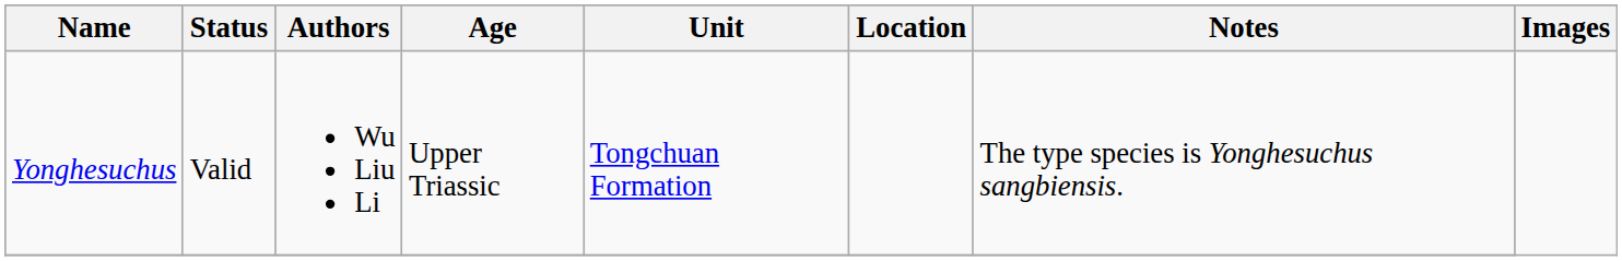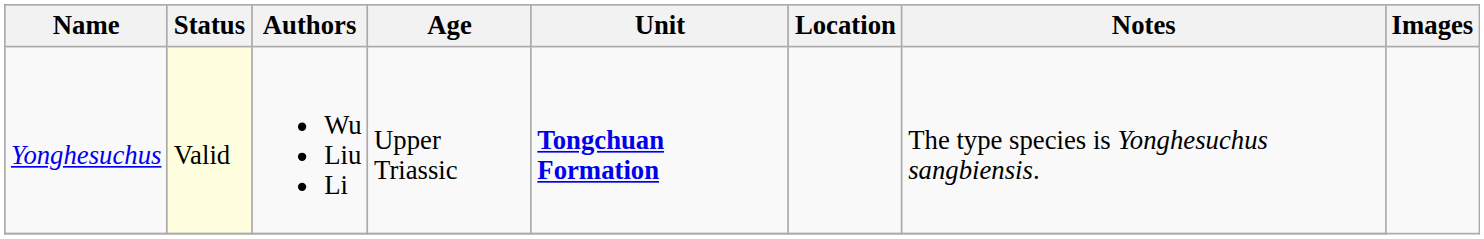Yonghesuchus | Status: no background -> lightyellow background
Yonghesuchus | Unit: normal -> bold
